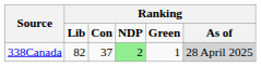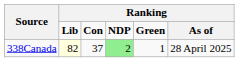338Canada | column 2: no background -> lightyellow background
338Canada | column 6: lightgrey background -> no background
